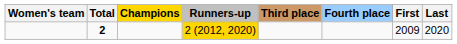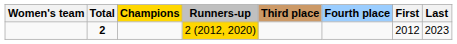row 2 | First: 2009 -> 2012
row 2 | Last: 2020 -> 2023
